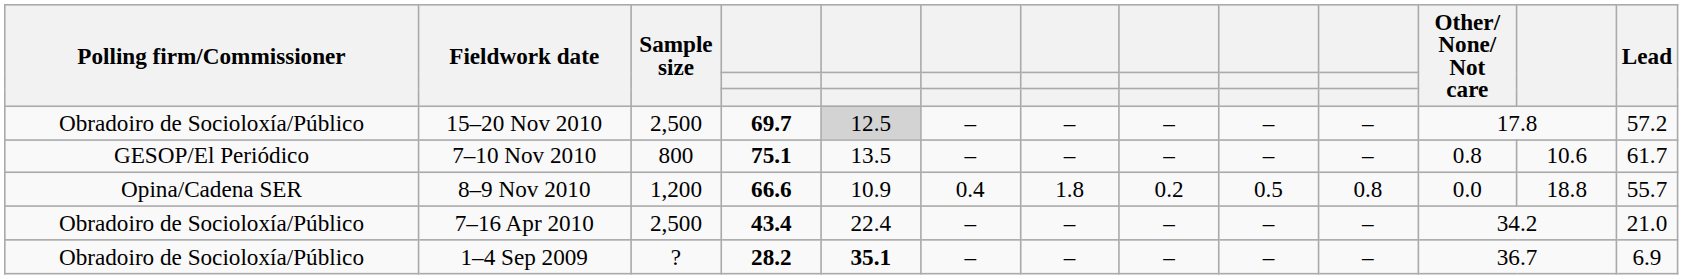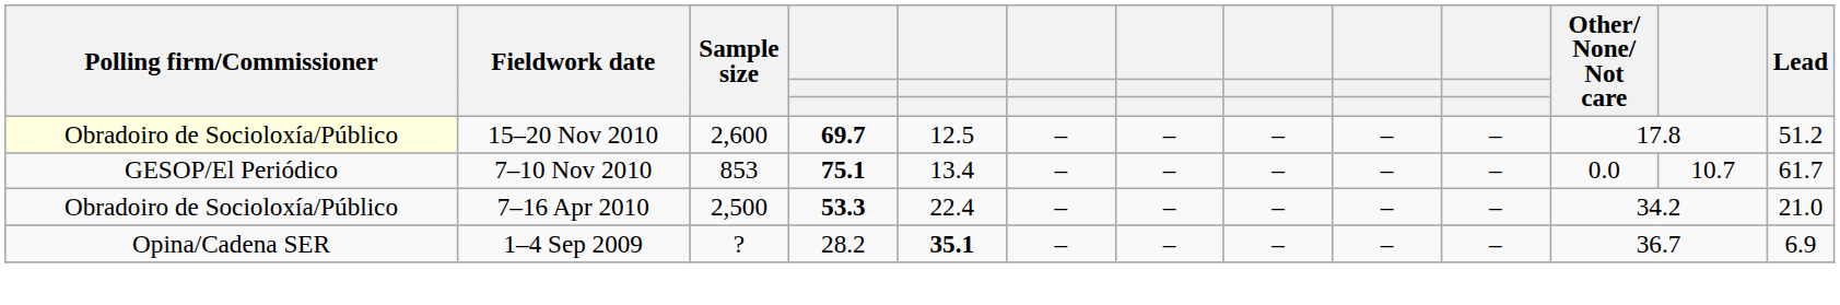15–20 Nov 2010 | Polling firm/Commissioner: no background -> lightyellow background
15–20 Nov 2010 | Sample size: 2,500 -> 2,600
15–20 Nov 2010 | column 5: lightgrey background -> no background
15–20 Nov 2010 | Lead: 57.2 -> 51.2
7–10 Nov 2010 | Sample size: 800 -> 853
7–10 Nov 2010 | column 5: 13.5 -> 13.4
7–10 Nov 2010 | Other/ None/ Not care: 0.8 -> 0.0
7–10 Nov 2010 | column 12: 10.6 -> 10.7
- row: Opina/Cadena SER | 8–9 Nov 2010 | 1,200 | 66.6 | 10.9 | 0.4 | 1.8 | 0.2 | 0.5 | 0.8 | 0.0 | 18.8 | 55.7
7–16 Apr 2010 | column 4: 43.4 -> 53.3
1–4 Sep 2009 | Polling firm/Commissioner: Obradoiro de Socioloxía/Público -> Opina/Cadena SER
1–4 Sep 2009 | column 4: bold -> normal
